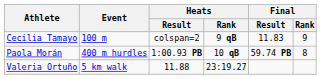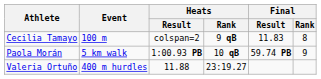Cecilia Tamayo | Final / Rank: 9 -> 8
Paola Morán | Event: 400 m hurdles -> 5 km walk
Paola Morán | Final / Rank: 8 -> 9
Valeria Ortuño | Event: 5 km walk -> 400 m hurdles
